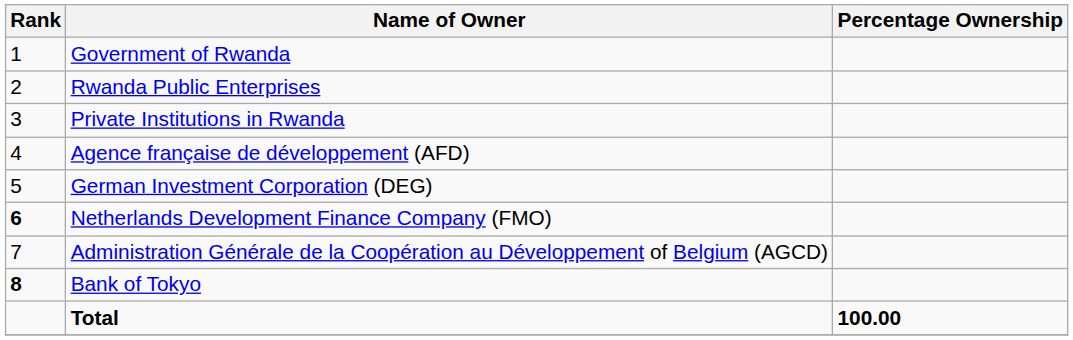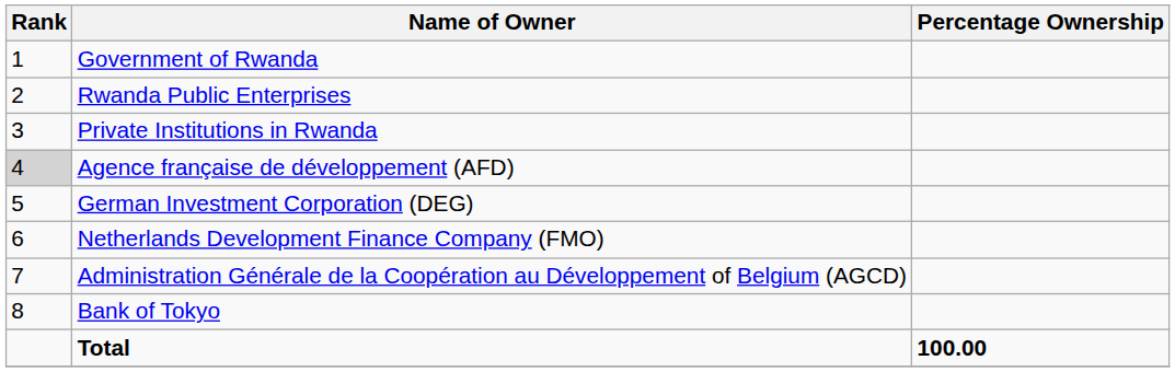Agence française de développement (AFD) | Rank: no background -> lightgrey background
Netherlands Development Finance Company (FMO) | Rank: bold -> normal
Bank of Tokyo | Rank: bold -> normal
